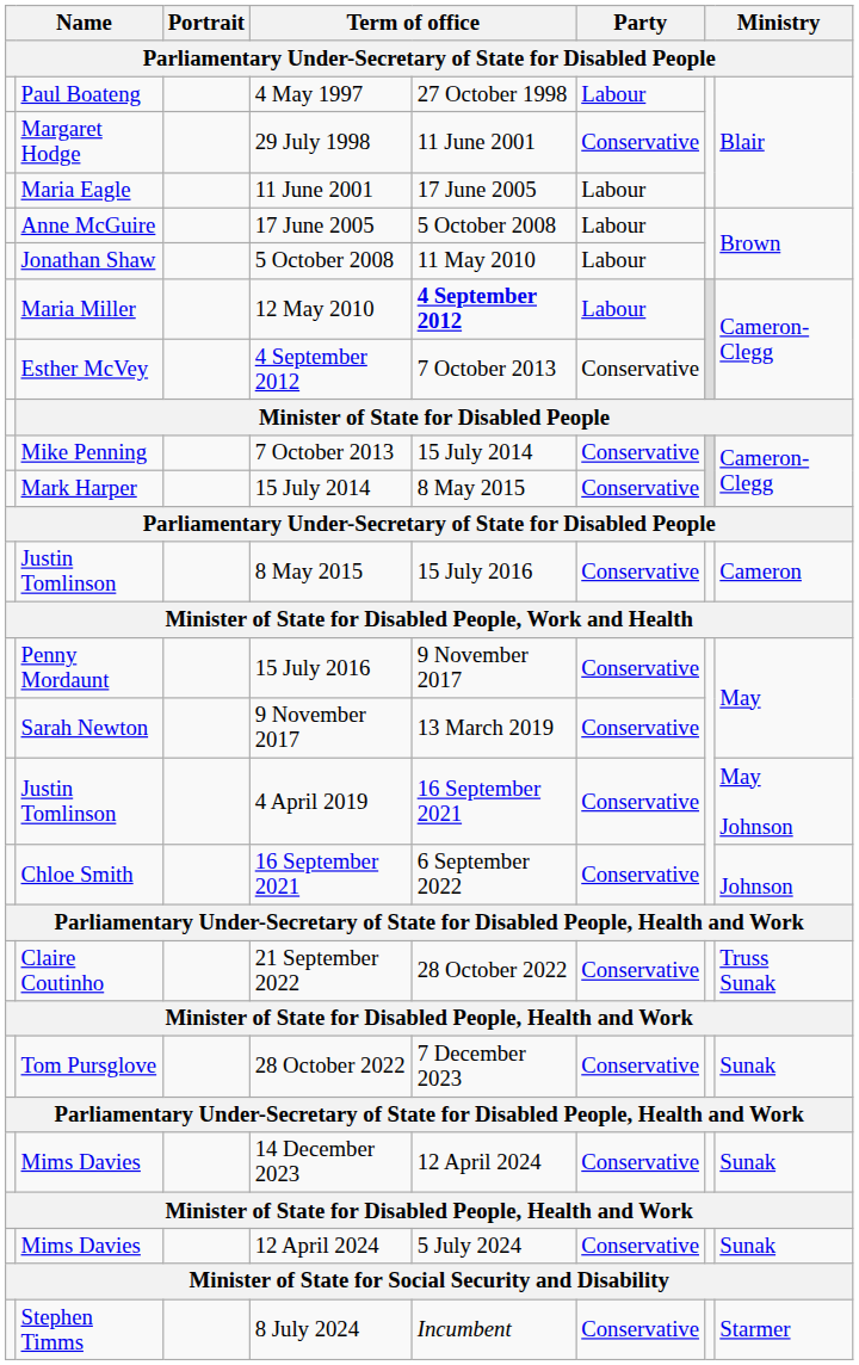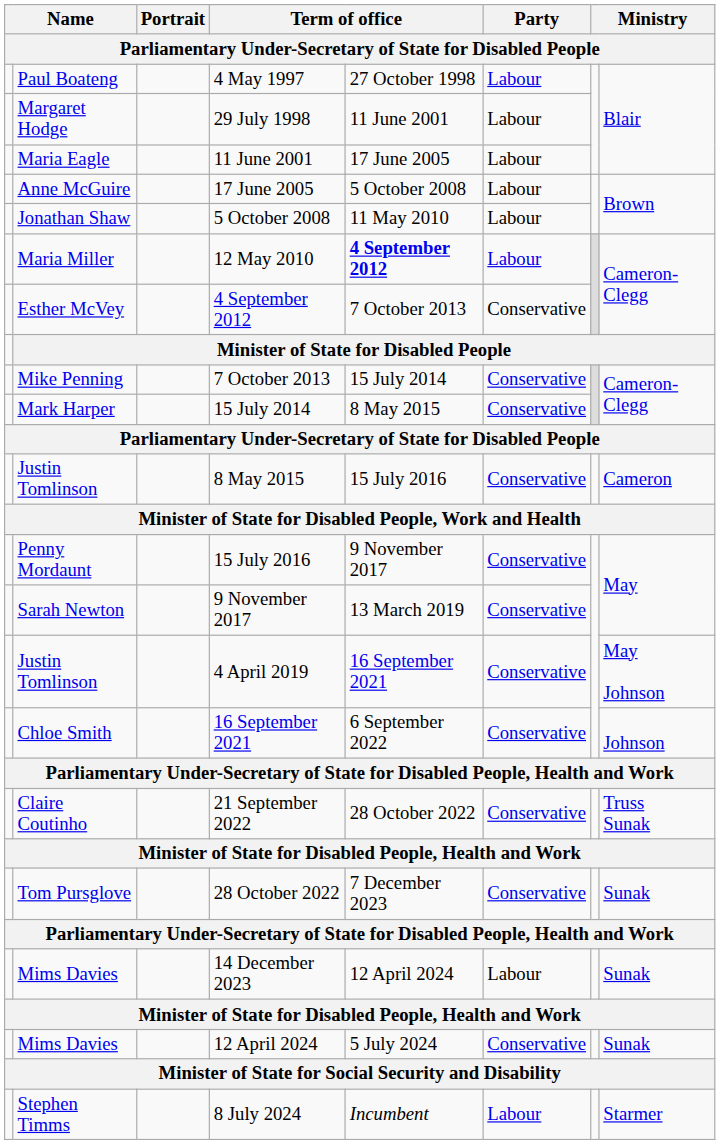29 July 1998 | column 6: Conservative -> Labour
14 December 2023 | column 6: Conservative -> Labour
8 July 2024 | column 6: Conservative -> Labour
